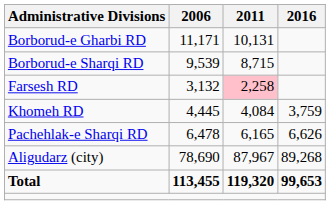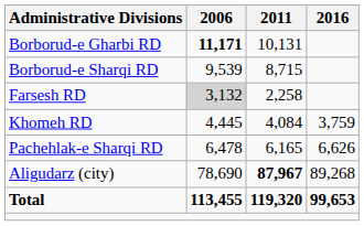Borborud-e Gharbi RD | 2006: normal -> bold
Farsesh RD | 2006: no background -> lightgrey background
Farsesh RD | 2011: pink background -> no background
Aligudarz (city) | 2011: normal -> bold
